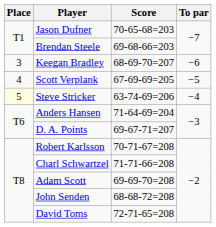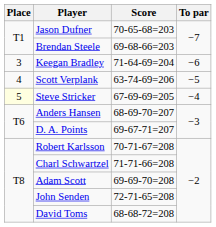Keegan Bradley | Score: 68-69-70=207 -> 71-64-69=204
Scott Verplank | Score: 67-69-69=205 -> 63-74-69=206
Steve Stricker | Score: 63-74-69=206 -> 67-69-69=205
Anders Hansen | Score: 71-64-69=204 -> 68-69-70=207
John Senden | Score: 68-68-72=208 -> 72-71-65=208
David Toms | Score: 72-71-65=208 -> 68-68-72=208
